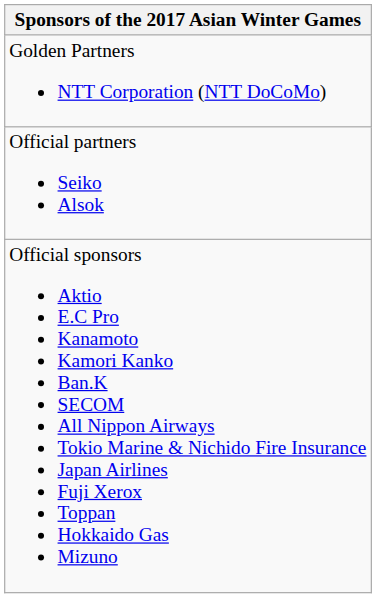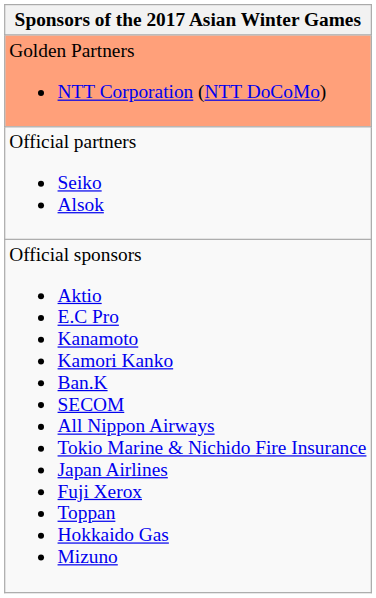row 2 | column 1: no background -> lightsalmon background
